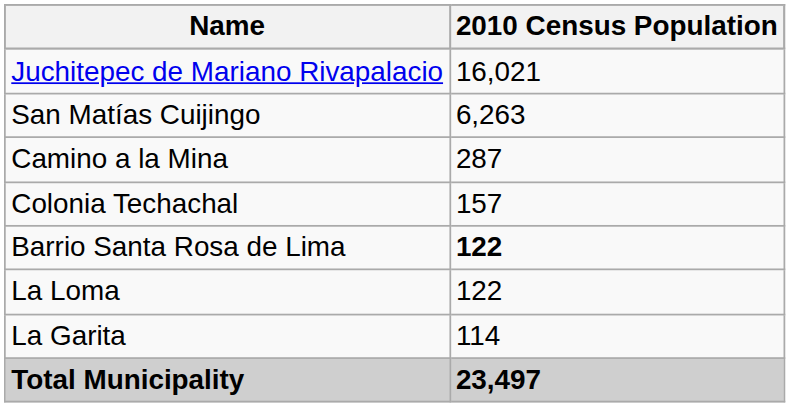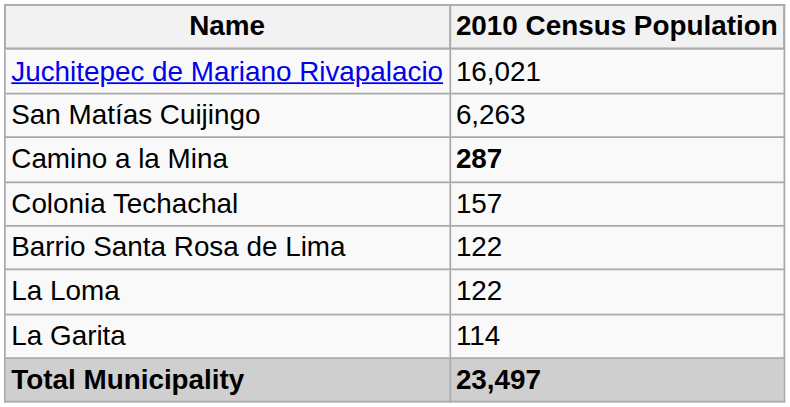Camino a la Mina | 2010 Census Population: normal -> bold
Barrio Santa Rosa de Lima | 2010 Census Population: bold -> normal
